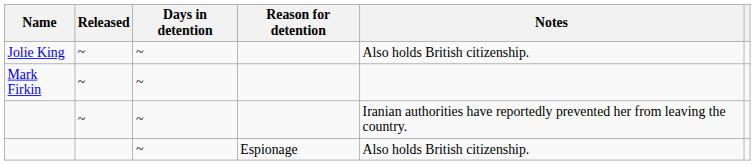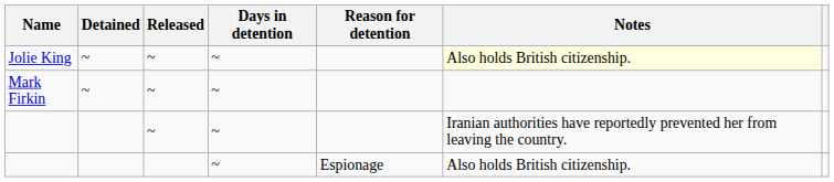+ column: Detained | ~ | ~
Jolie King | Notes: no background -> lightyellow background
